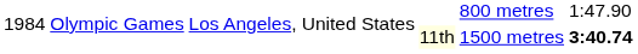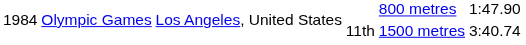row 2 | column 4: lightyellow background -> no background
row 2 | column 6: bold -> normal
